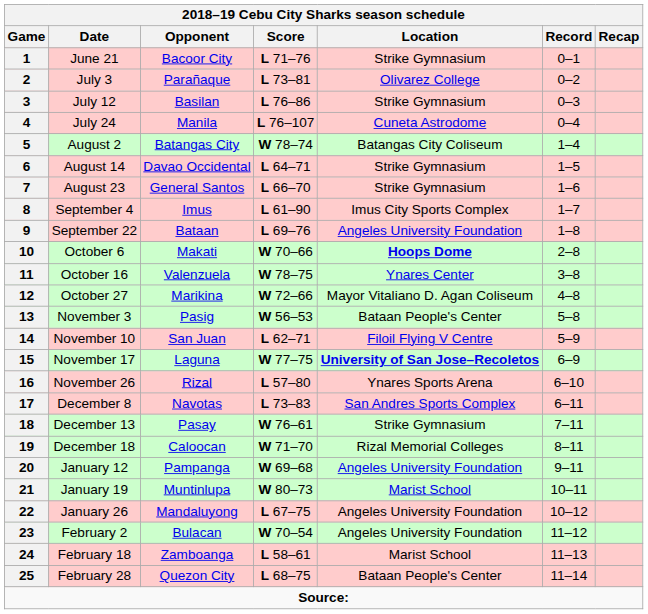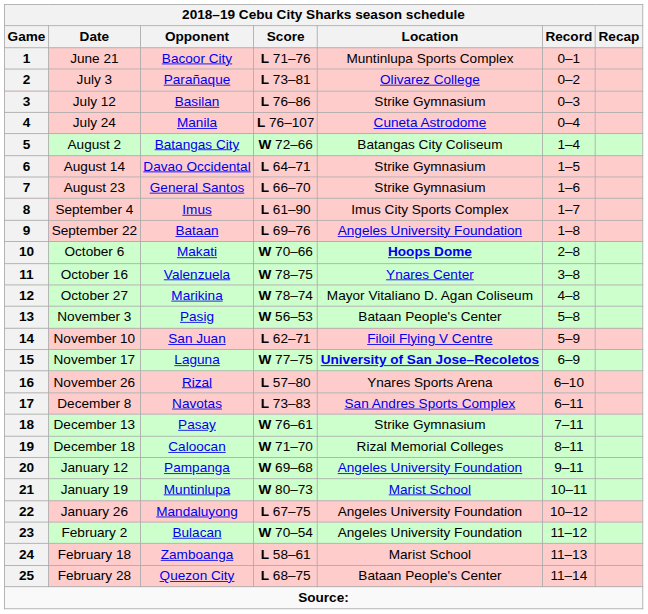1 | Location: Strike Gymnasium -> Muntinlupa Sports Complex
5 | Score: W 78–74 -> W 72–66
12 | Score: W 72–66 -> W 78–74
